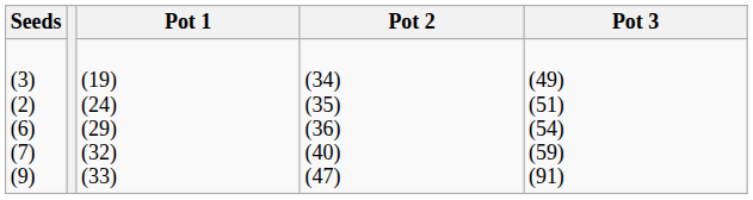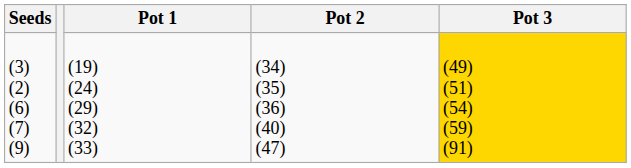(3) (2) (6) (7) (9) | Pot 3: no background -> gold background
